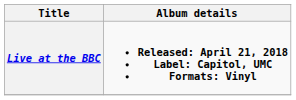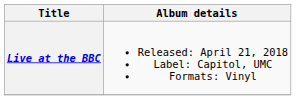Live at the BBC | Album details: bold -> normal
